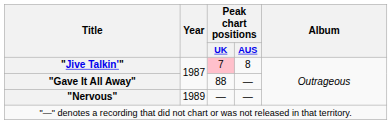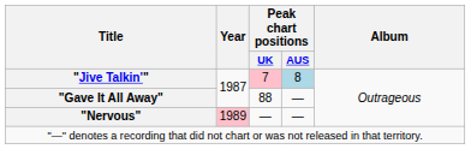"Jive Talkin'" | Peak chart positions / AUS: no background -> lightblue background
"Nervous" | Year: no background -> pink background
